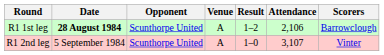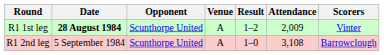R1 1st leg | Attendance: 2,106 -> 2,009
R1 1st leg | Scorers: Barrowclough -> Vinter
R1 2nd leg | Attendance: 3,107 -> 3,108
R1 2nd leg | Scorers: Vinter -> Barrowclough
